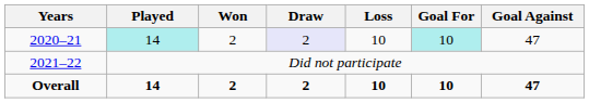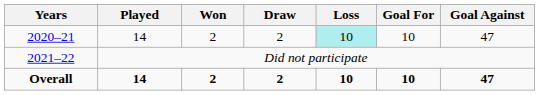2020–21 | Played: paleturquoise background -> no background
2020–21 | Draw: lavender background -> no background
2020–21 | Loss: no background -> paleturquoise background
2020–21 | Goal For: paleturquoise background -> no background
